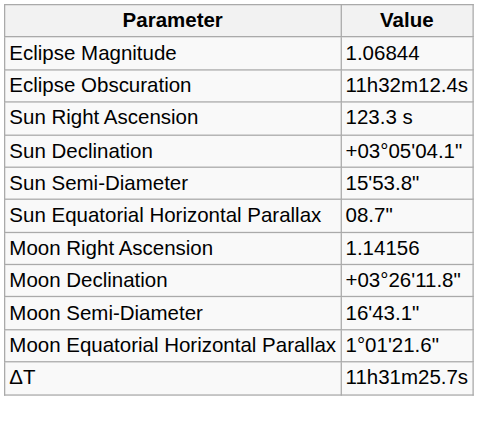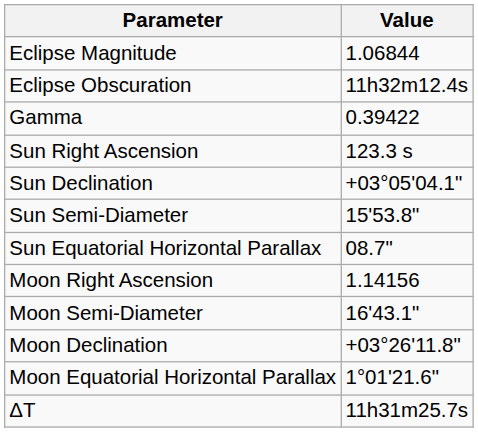+ row: Gamma | 0.39422
rows swapped: Moon Declination <-> Moon Semi-Diameter
